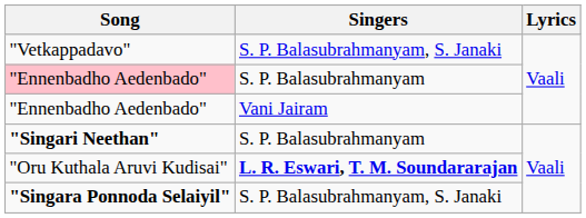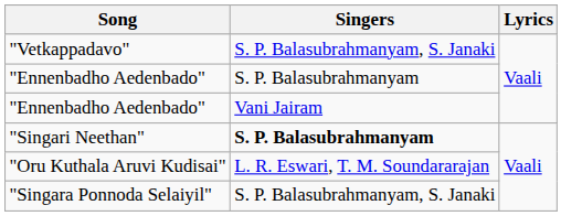"Ennenbadho Aedenbado" / S. P. Balasubrahmanyam | Song: pink background -> no background
"Singari Neethan" | Song: bold -> normal
"Singari Neethan" | Singers: normal -> bold
"Oru Kuthala Aruvi Kudisai" | Singers: bold -> normal
"Singara Ponnoda Selaiyil" | Song: bold -> normal
